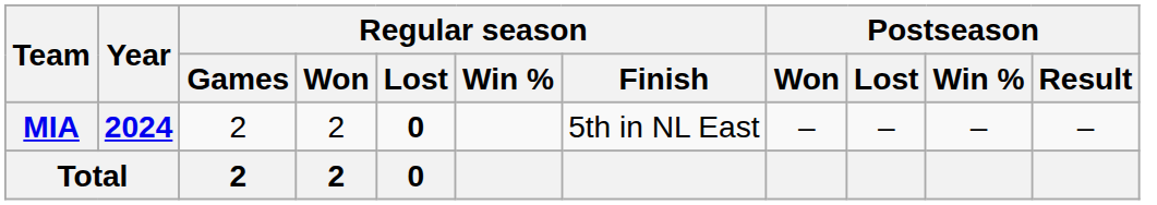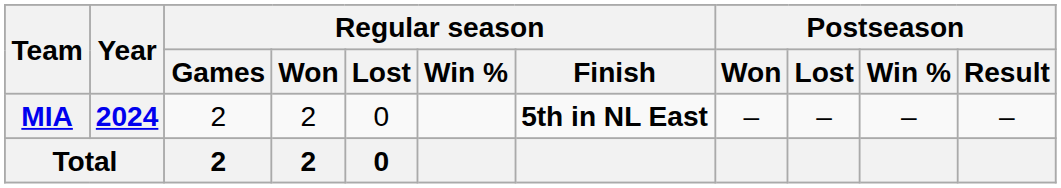MIA | Regular season / Lost: bold -> normal
MIA | Regular season / Finish: normal -> bold
